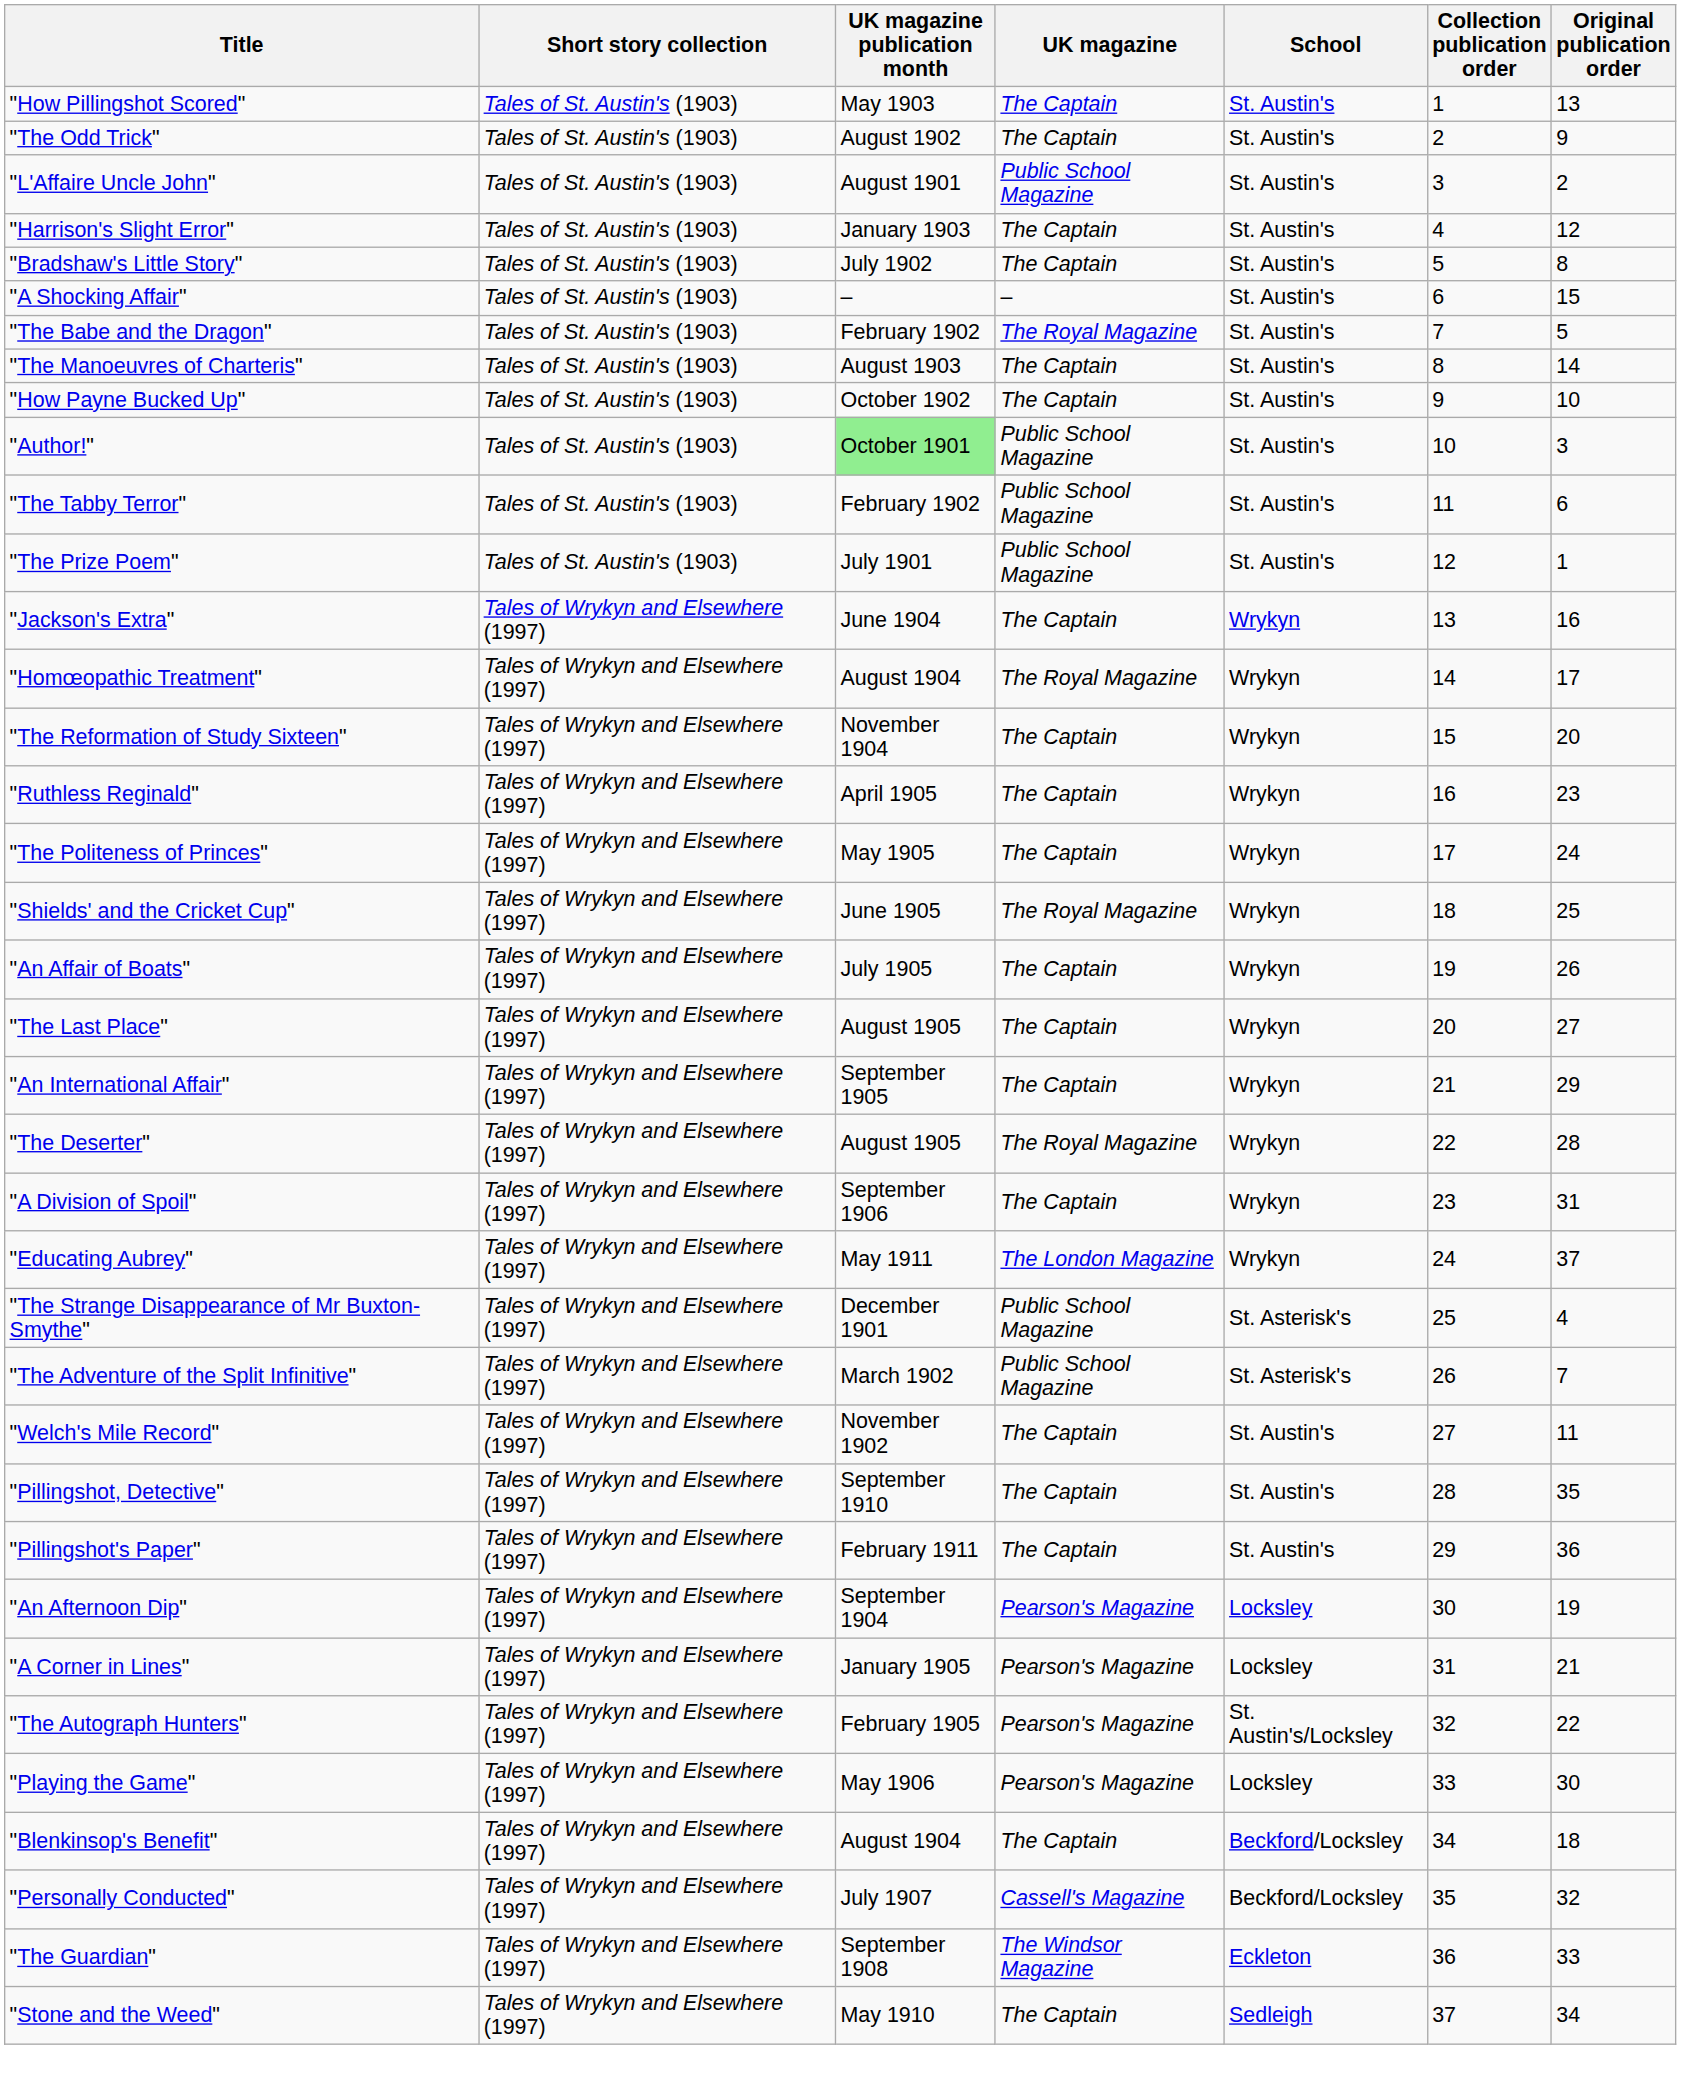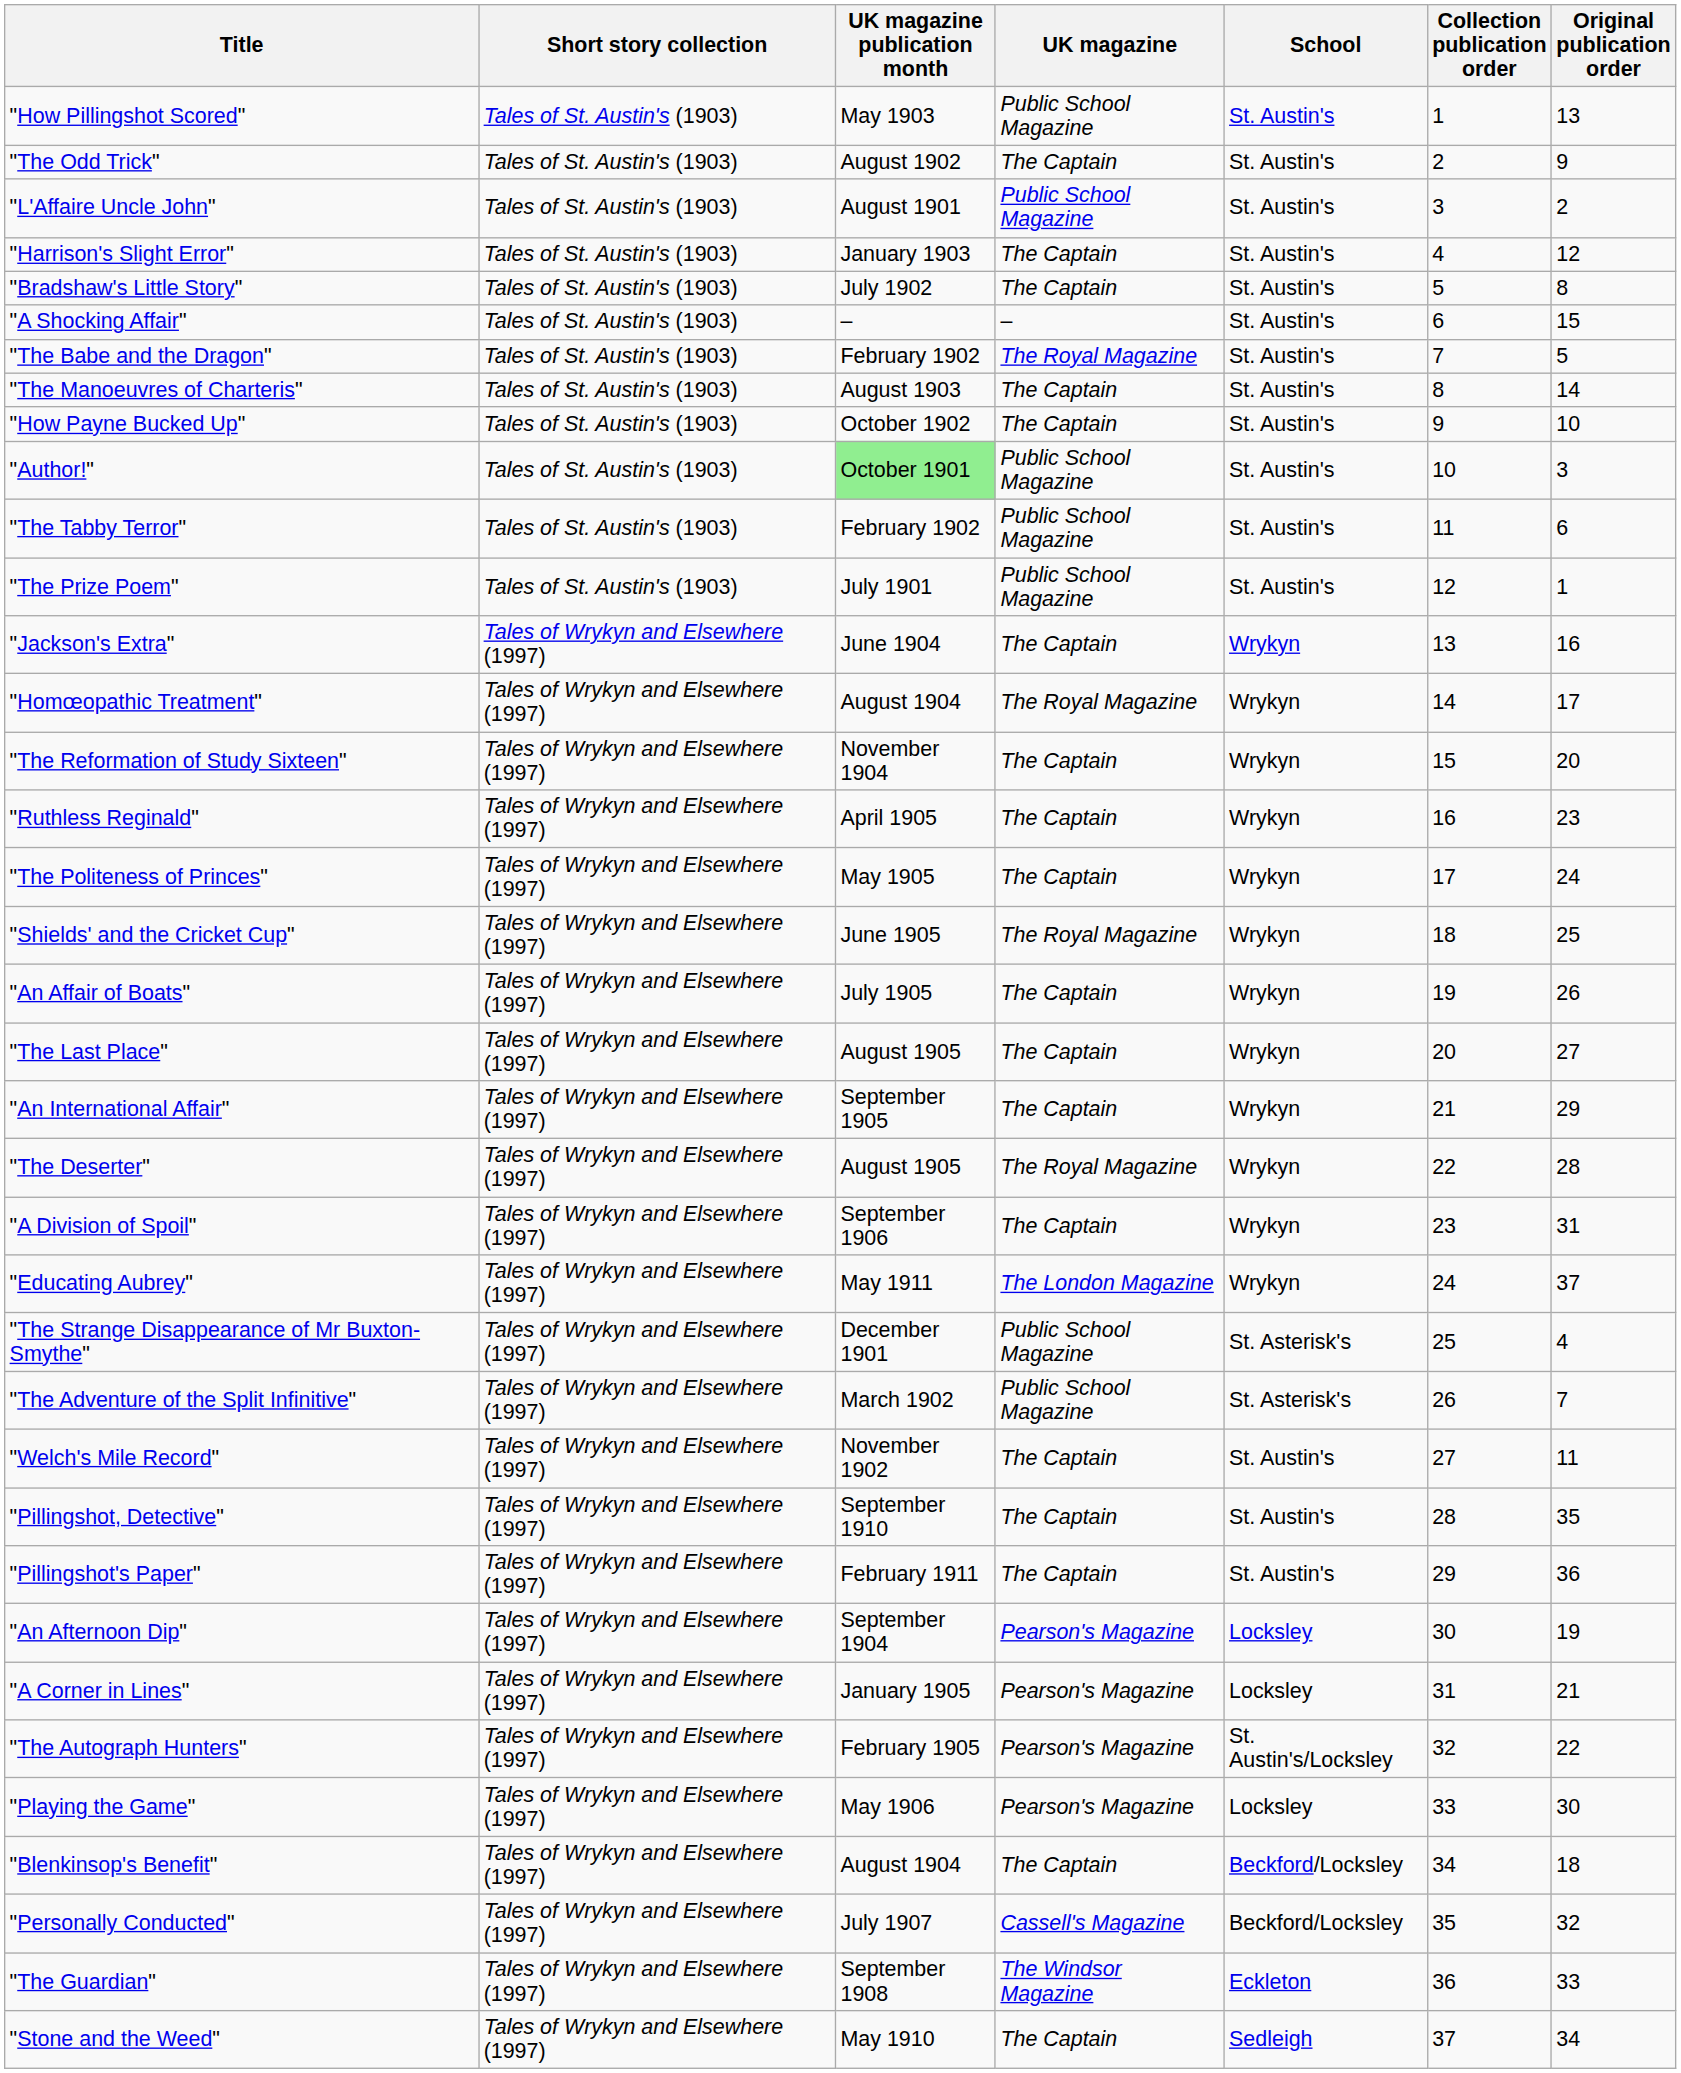"How Pillingshot Scored" | UK magazine: The Captain -> Public School Magazine
